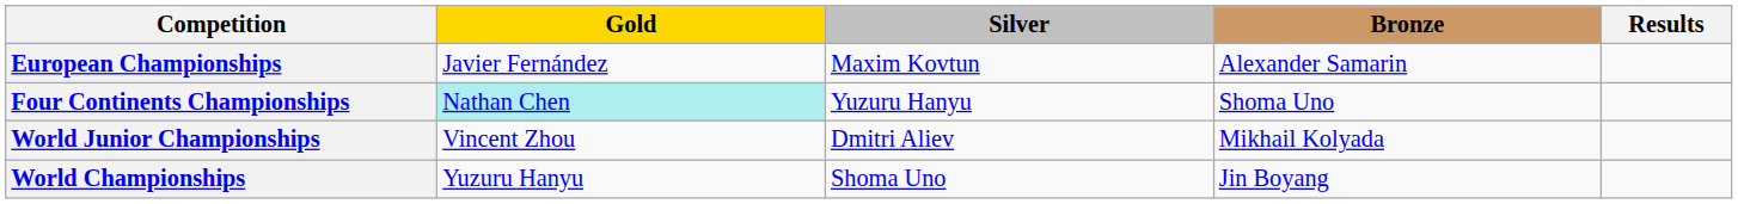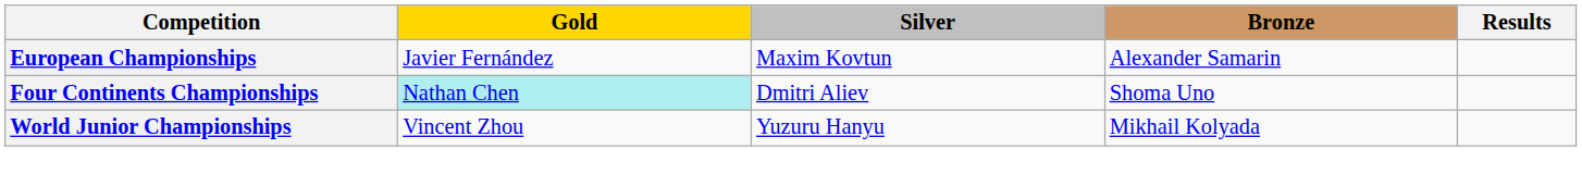Four Continents Championships | Silver: Yuzuru Hanyu -> Dmitri Aliev
World Junior Championships | Silver: Dmitri Aliev -> Yuzuru Hanyu
- row: World Championships | Yuzuru Hanyu | Shoma Uno | Jin Boyang
